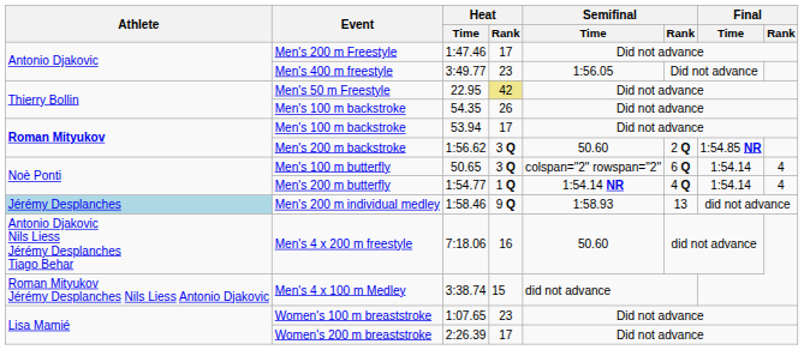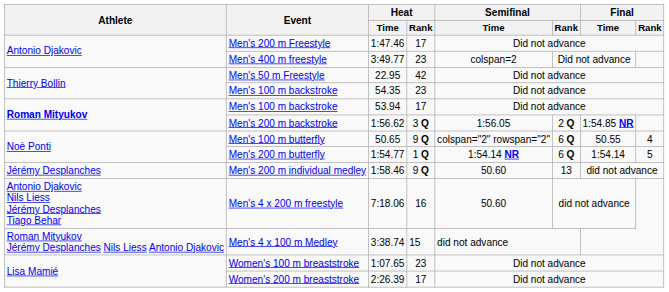Men's 400 m freestyle | Semifinal / Time: 1:56.05 -> colspan=2
Men's 50 m Freestyle | Heat / Rank: khaki background -> no background
Men's 100 m backstroke / 54.35 | Heat / Rank: 26 -> 23
Men's 200 m backstroke | Semifinal / Time: 50.60 -> 1:56.05
Men's 100 m butterfly | Heat / Rank: 3 Q -> 9 Q
Men's 100 m butterfly | Final / Time: 1:54.14 -> 50.55
Men's 200 m butterfly | Semifinal / Rank: 4 Q -> 6 Q
Men's 200 m butterfly | Final / Rank: 4 -> 5
Men's 200 m individual medley | Athlete: lightblue background -> no background
Men's 200 m individual medley | Semifinal / Time: 1:58.93 -> 50.60
